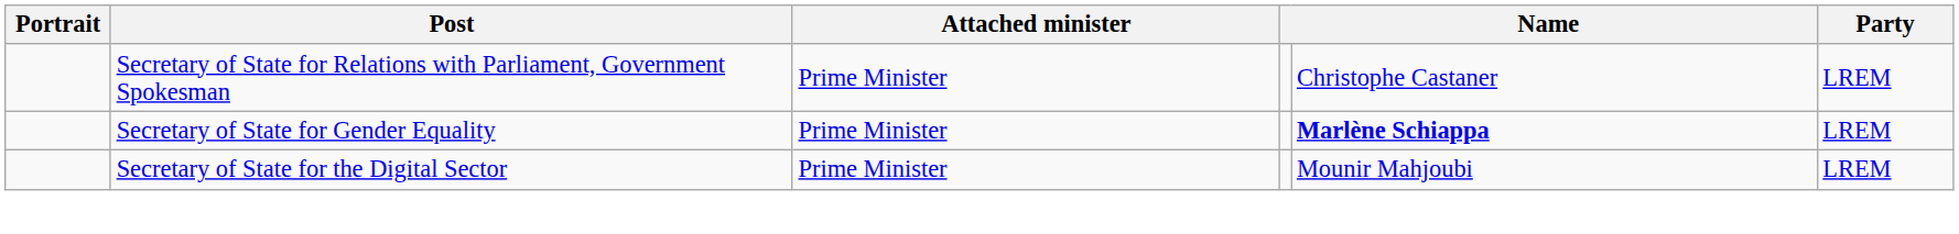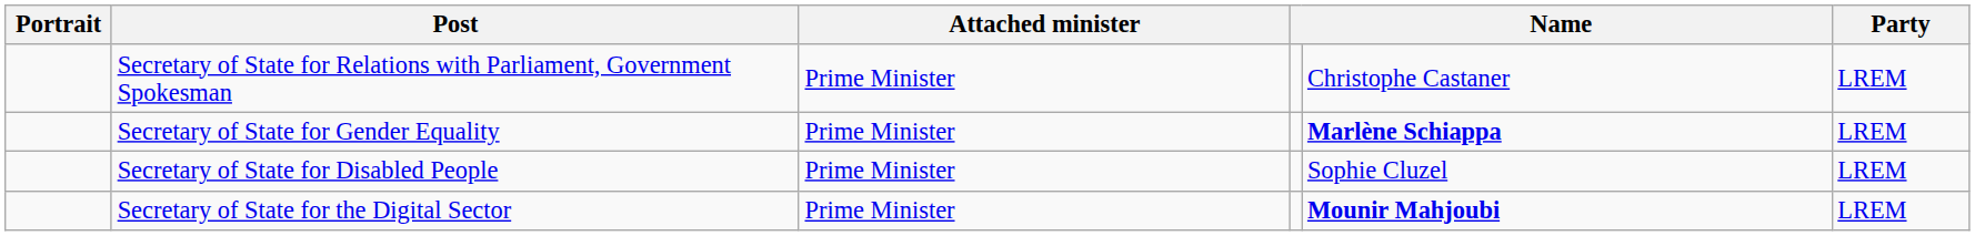+ row: Secretary of State for Disabled People | Prime Minister | Sophie Cluzel | LREM
Secretary of State for the Digital Sector | column 5: normal -> bold
